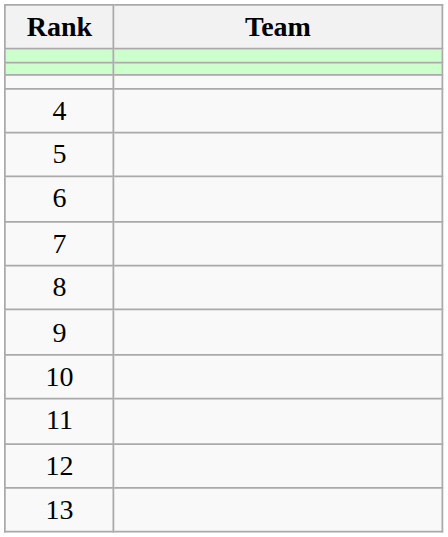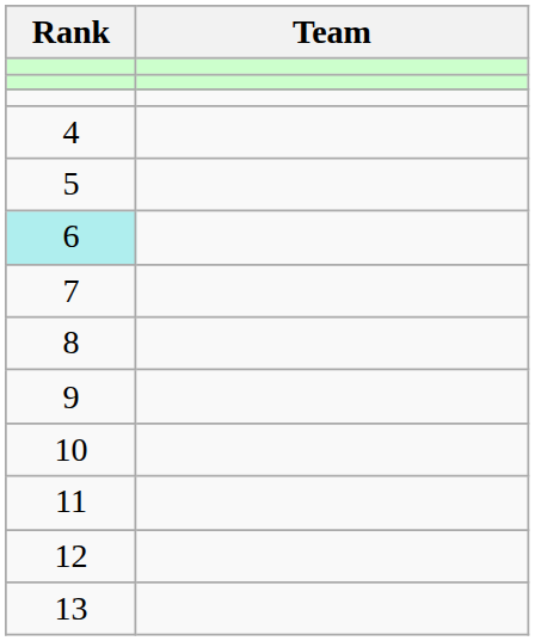row 7 | Rank: no background -> paleturquoise background
